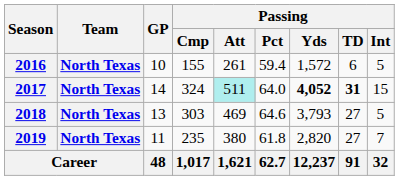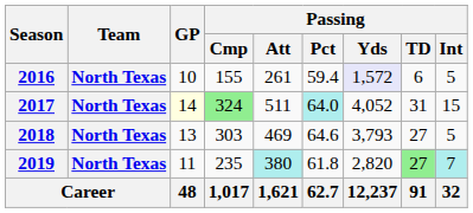2016 | Passing / Yds: no background -> lavender background
2017 | GP: no background -> lightyellow background
2017 | Passing / Cmp: no background -> lightgreen background
2017 | Passing / Att: paleturquoise background -> no background
2017 | Passing / Pct: no background -> paleturquoise background
2017 | Passing / Yds: bold -> normal
2017 | Passing / TD: bold -> normal
2019 | Passing / Att: no background -> paleturquoise background
2019 | Passing / TD: no background -> lightgreen background
2019 | Passing / Int: no background -> paleturquoise background
